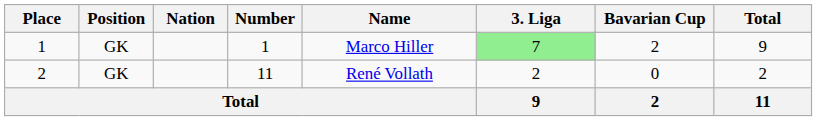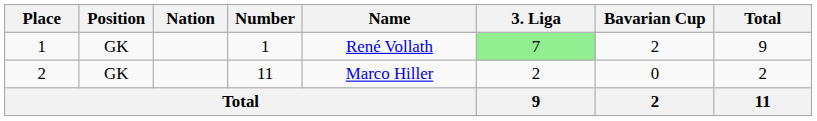row 2 | Name: Marco Hiller -> René Vollath
row 3 | Name: René Vollath -> Marco Hiller
